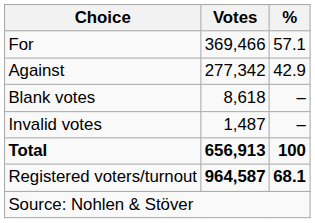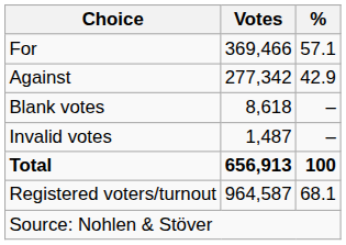Registered voters/turnout | Votes: bold -> normal
Registered voters/turnout | %: bold -> normal
